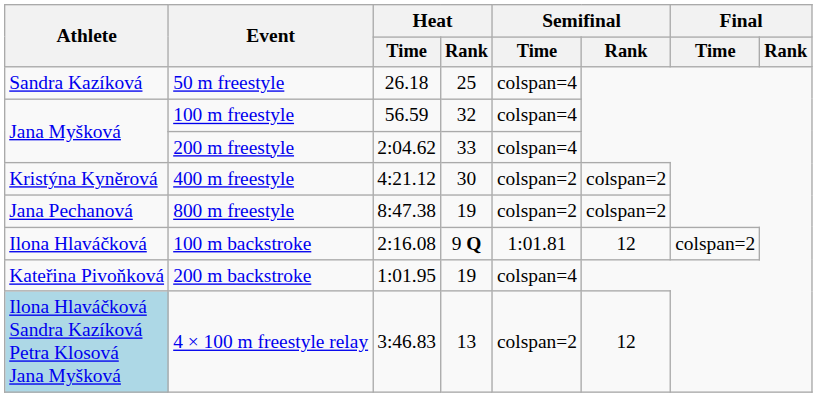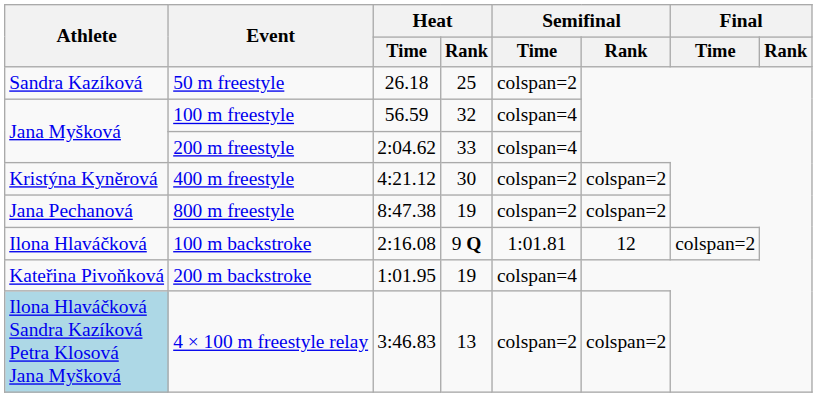50 m freestyle | Semifinal / Time: colspan=4 -> colspan=2
4 × 100 m freestyle relay | Semifinal / Rank: 12 -> colspan=2
